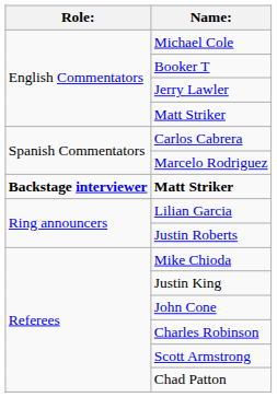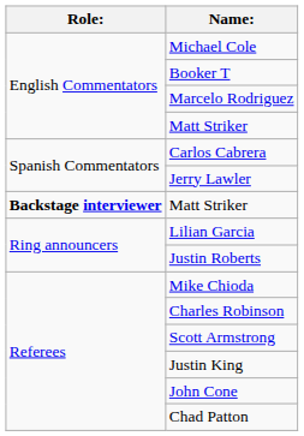row 4 | Name:: Jerry Lawler -> Marcelo Rodriguez
row 7 | Name:: Marcelo Rodriguez -> Jerry Lawler
row 8 | Name:: bold -> normal
row 12 | Name:: Justin King -> Charles Robinson
row 13 | Name:: John Cone -> Scott Armstrong
row 14 | Name:: Charles Robinson -> Justin King
row 15 | Name:: Scott Armstrong -> John Cone
